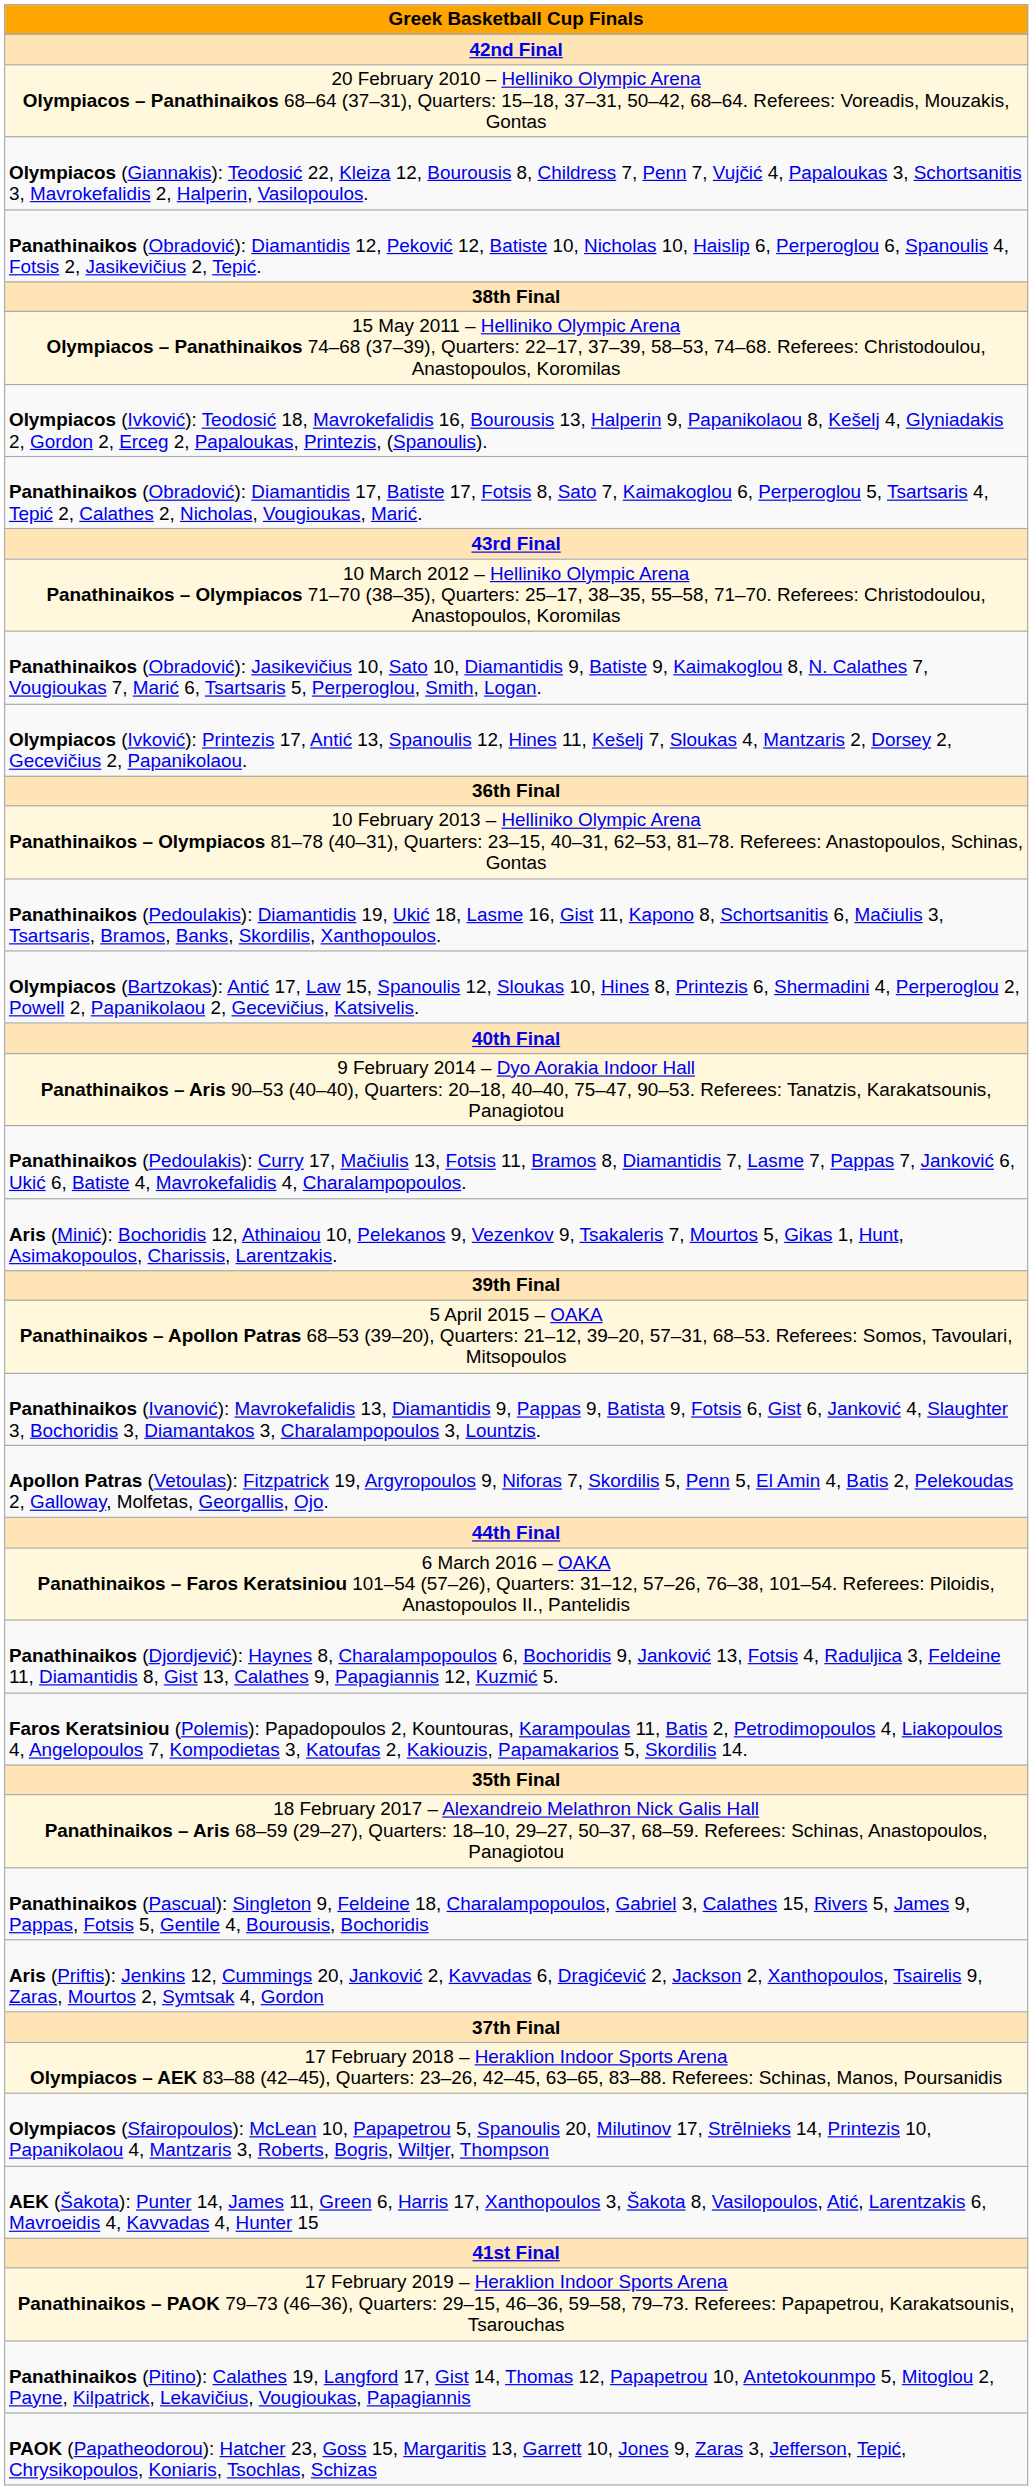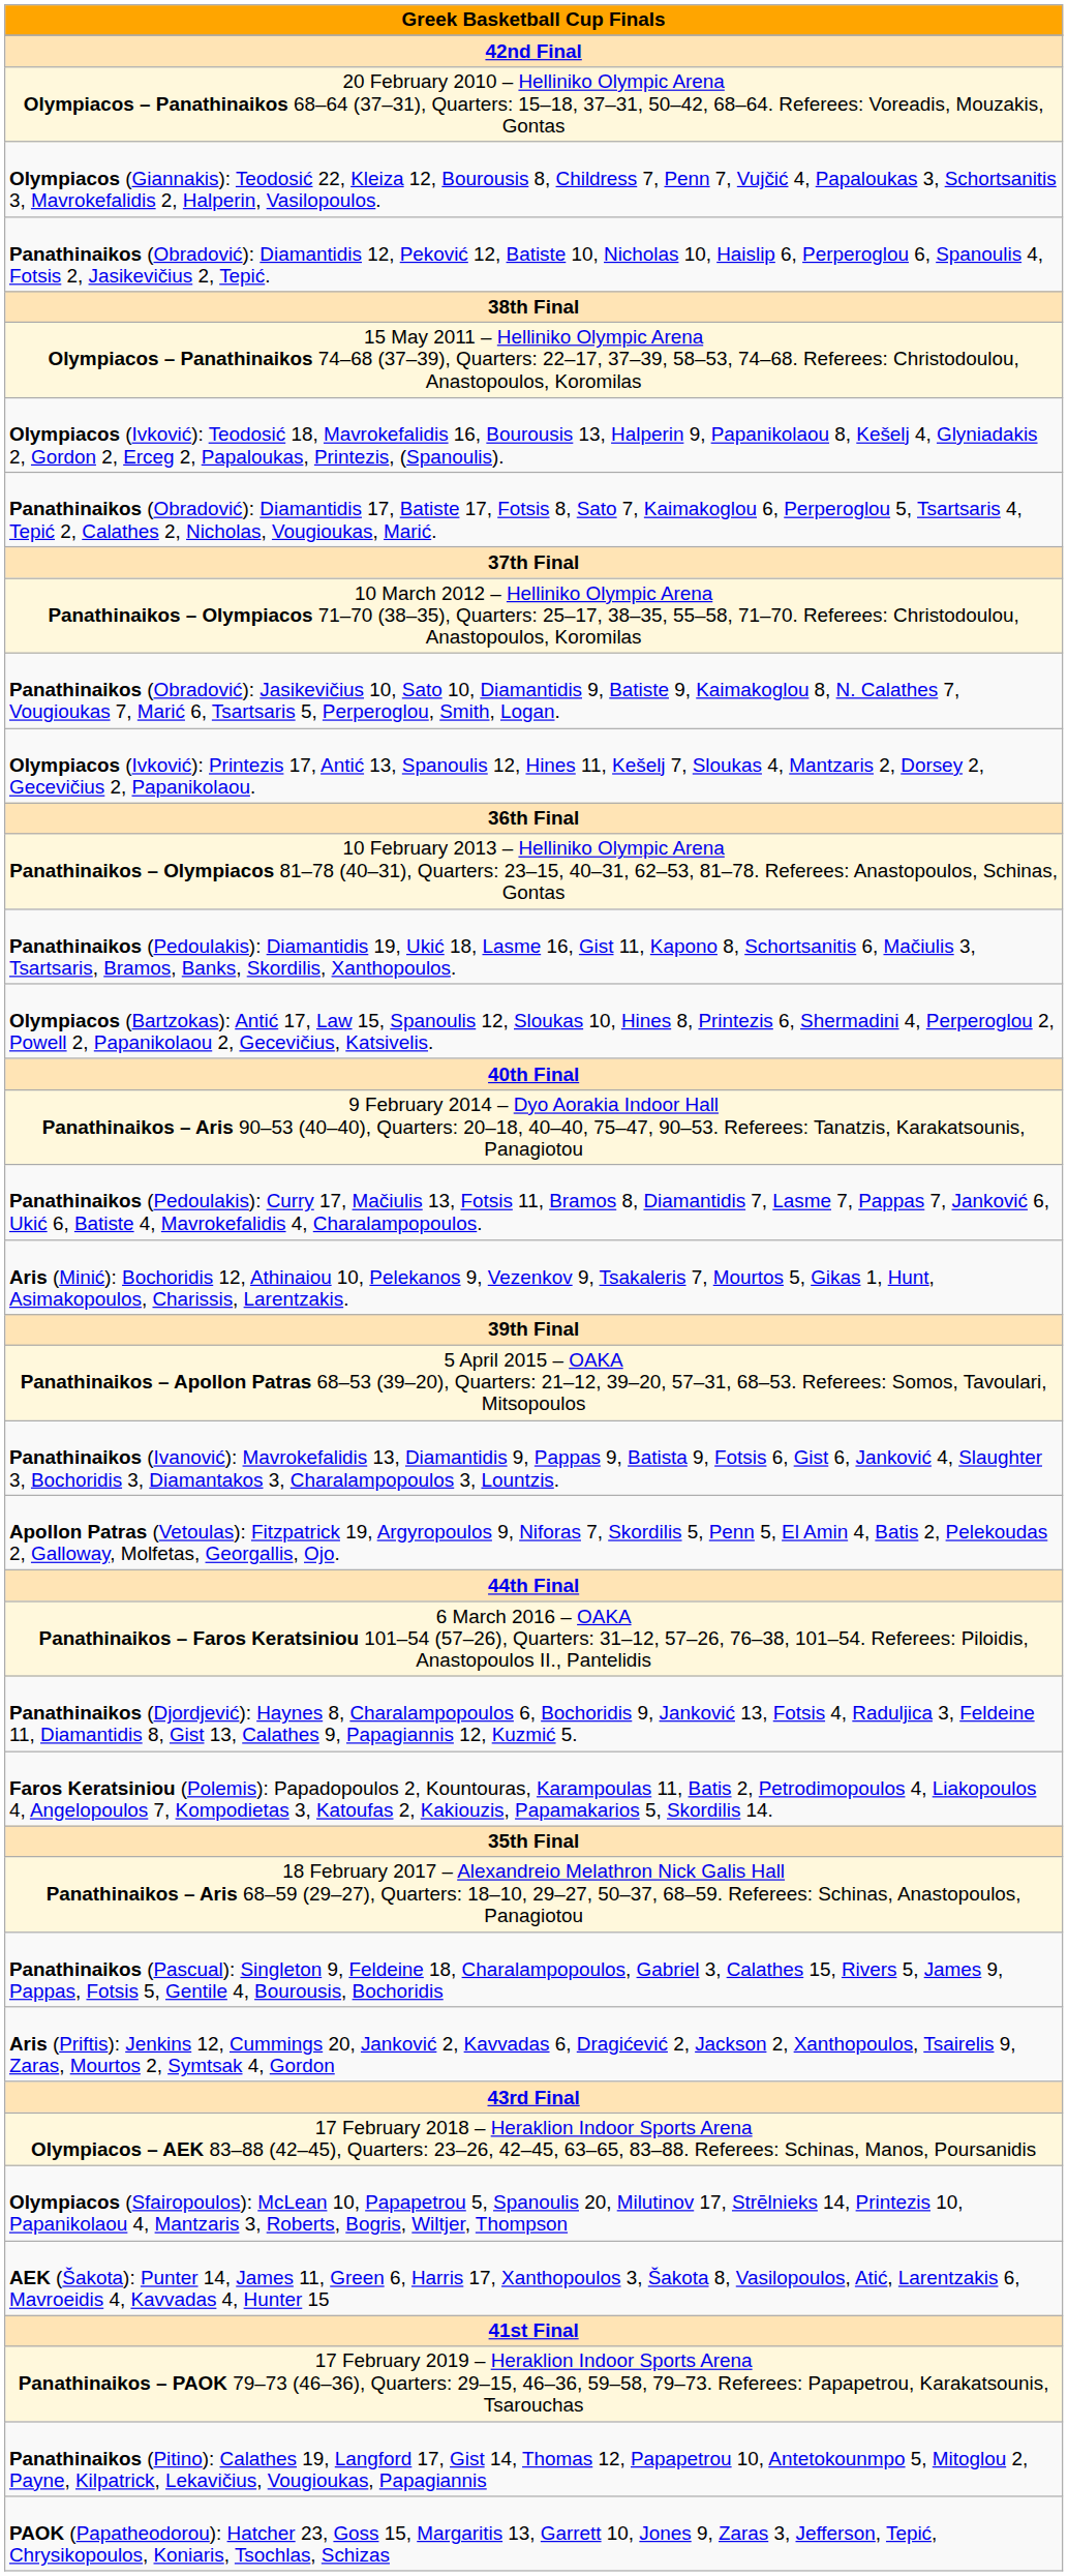row 10 | column 1: 43rd Final -> 37th Final
row 34 | column 1: 37th Final -> 43rd Final
